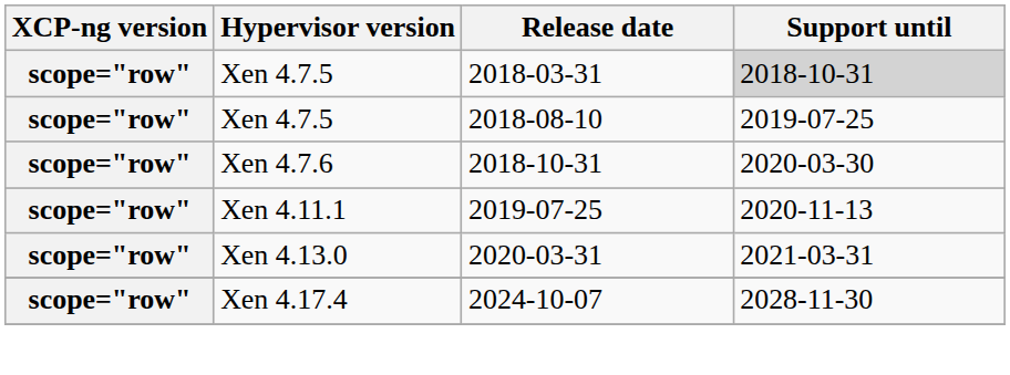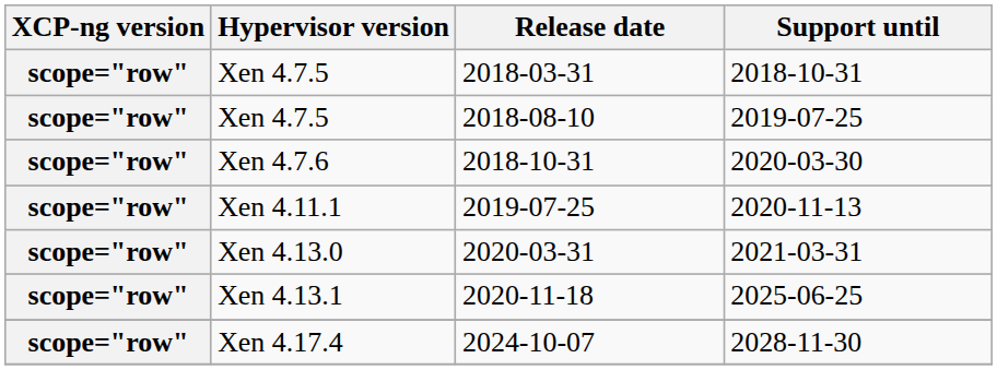2018-03-31 | Support until: lightgrey background -> no background
+ row: scope="row" | Xen 4.13.1 | 2020-11-18 | 2025-06-25
